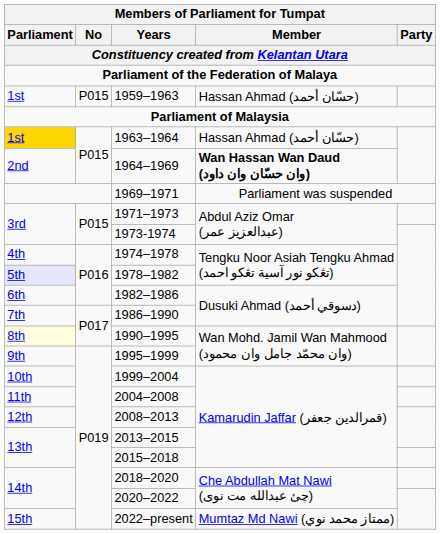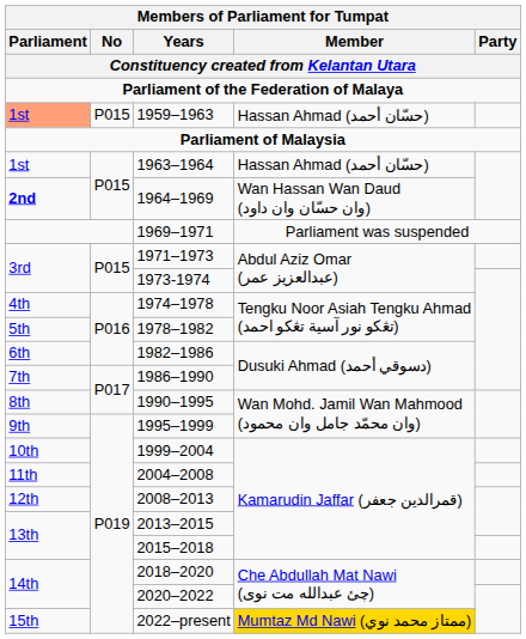1959–1963 | Parliament: no background -> lightsalmon background
1963–1964 | Parliament: gold background -> no background
1964–1969 | Parliament: normal -> bold
1964–1969 | Member: bold -> normal
1978–1982 | Parliament: lavender background -> no background
1990–1995 | Parliament: lightyellow background -> no background
2022–present | Member: no background -> gold background
